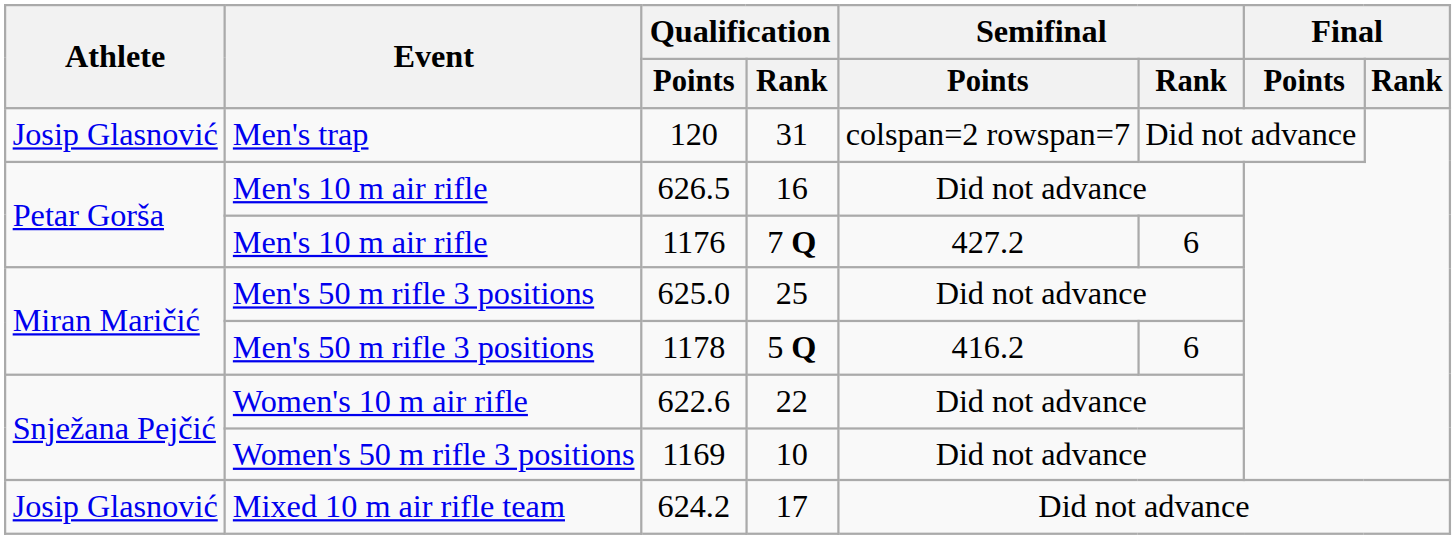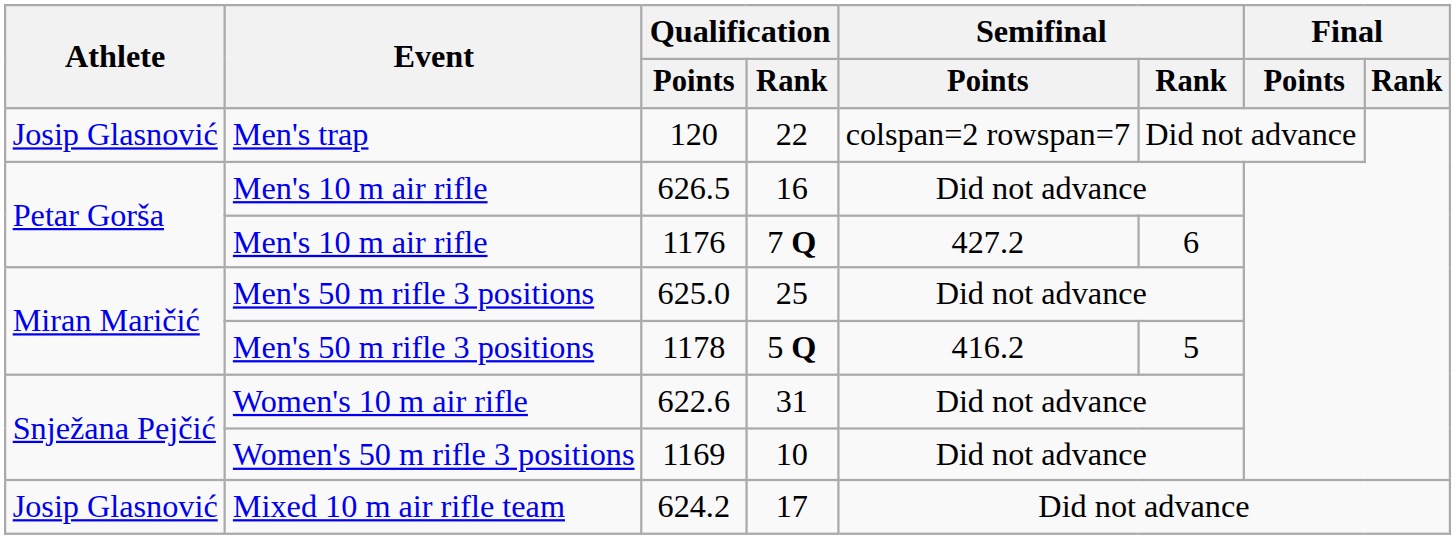120 | Qualification / Rank: 31 -> 22
1178 | Semifinal / Rank: 6 -> 5
622.6 | Qualification / Rank: 22 -> 31
